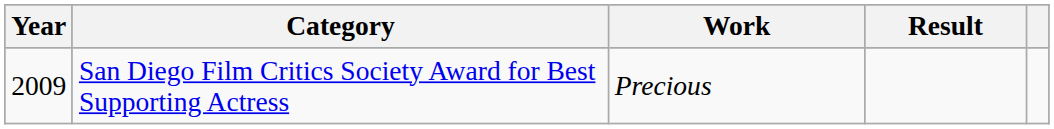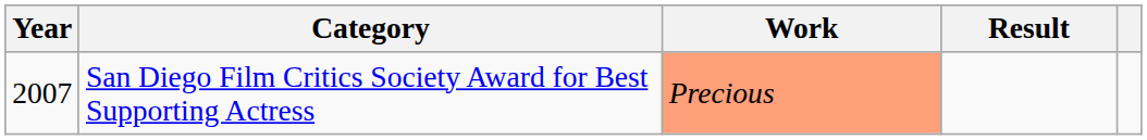row 2 | Year: 2009 -> 2007
row 2 | Work: no background -> lightsalmon background
